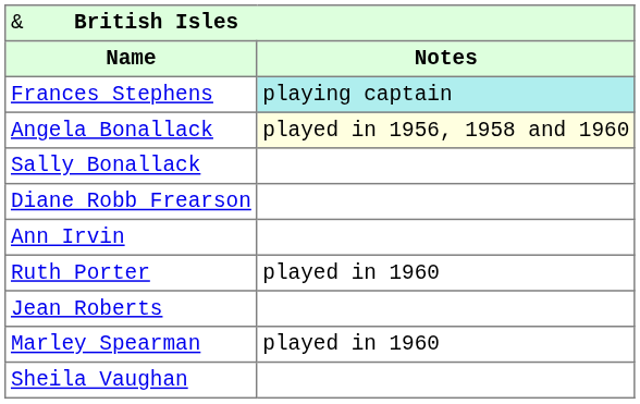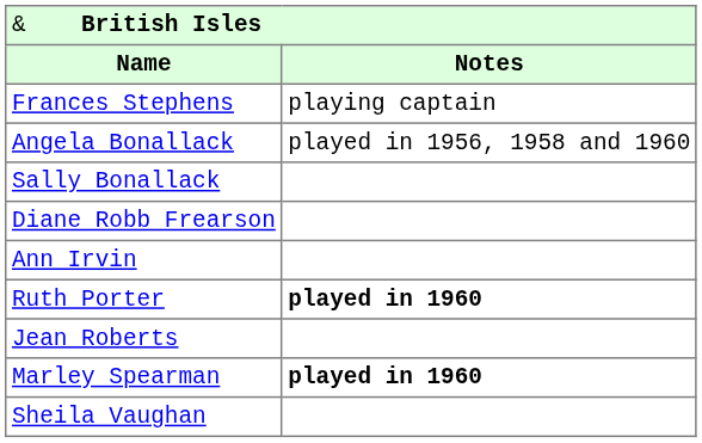Frances Stephens | column 2: paleturquoise background -> no background
Angela Bonallack | column 2: lightyellow background -> no background
Ruth Porter | column 2: normal -> bold
Marley Spearman | column 2: normal -> bold
